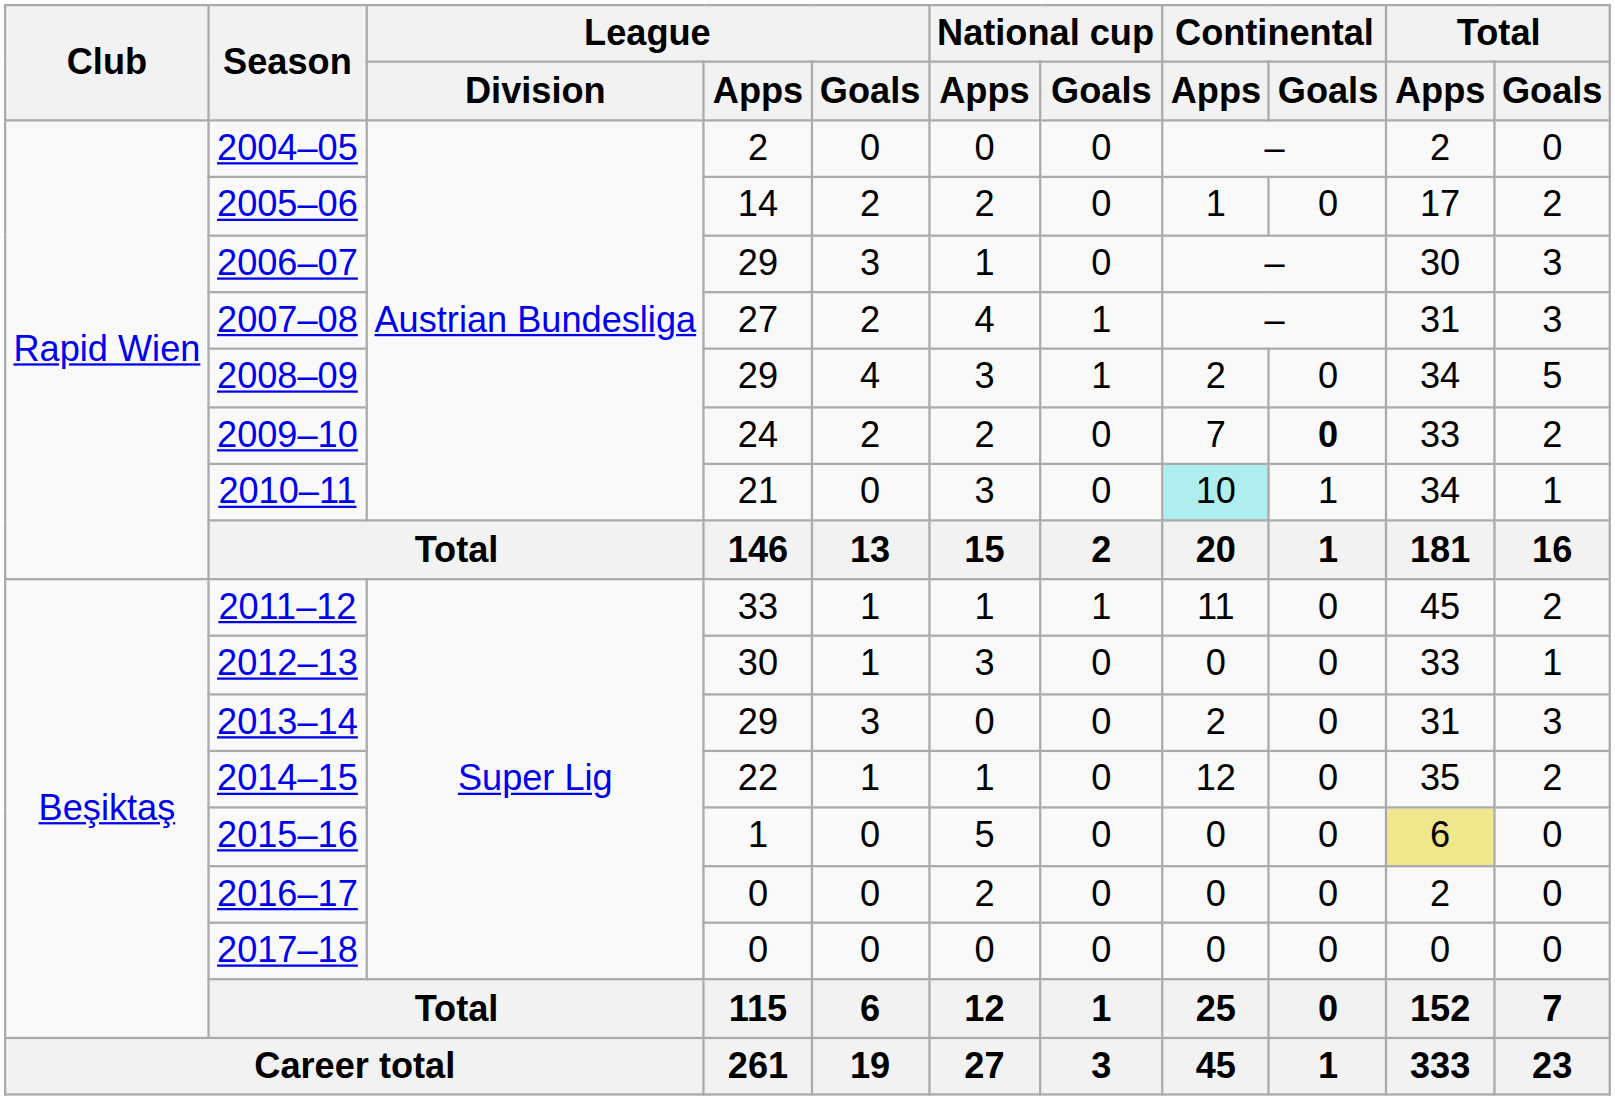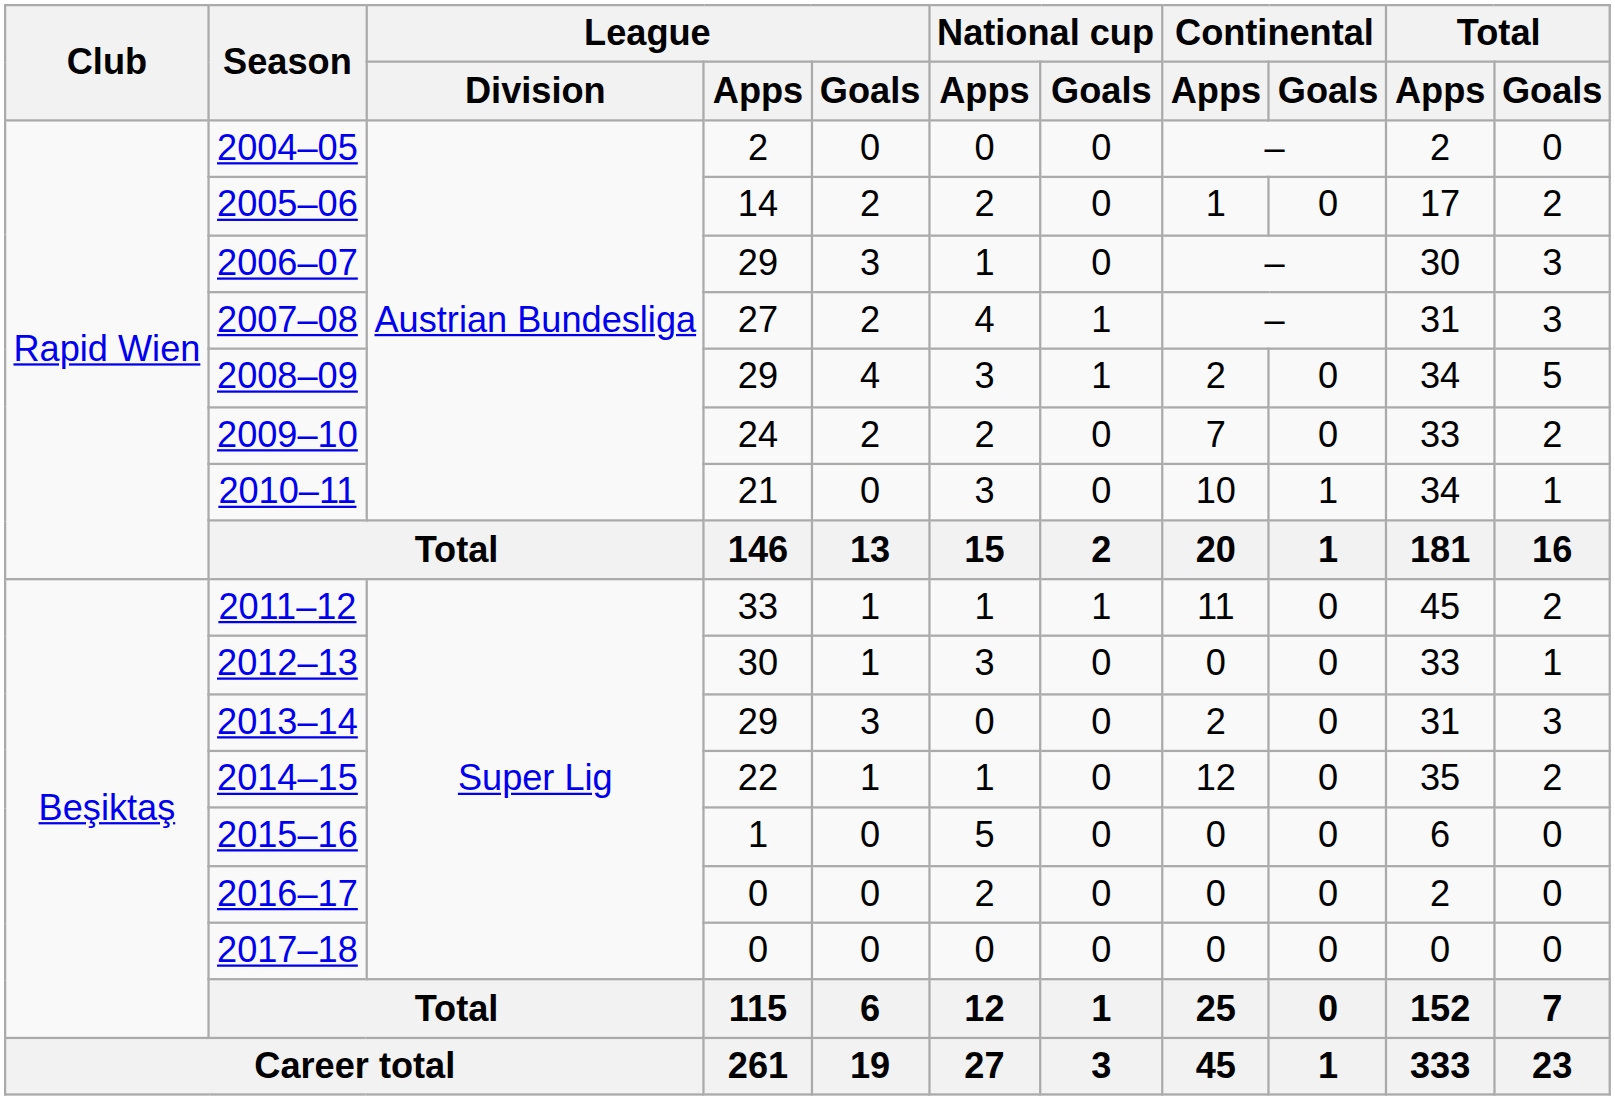2009–10 | Continental / Goals: bold -> normal
2010–11 | Continental / Apps: paleturquoise background -> no background
2015–16 | Total / Apps: khaki background -> no background
